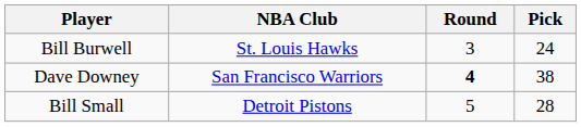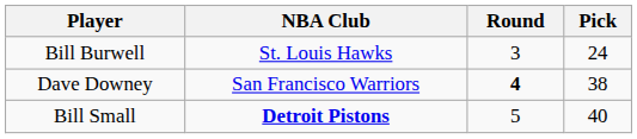Bill Small | NBA Club: normal -> bold
Bill Small | Pick: 28 -> 40
